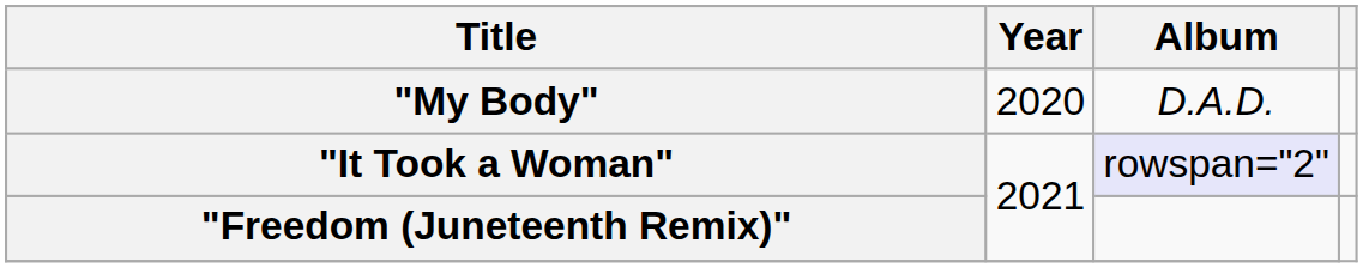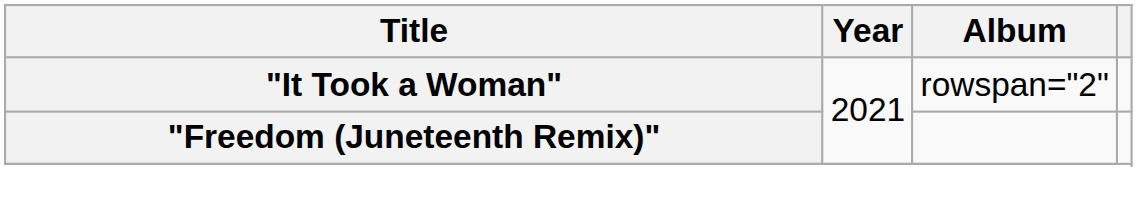- row: "My Body" | 2020 | D.A.D.
"It Took a Woman" | Album: lavender background -> no background
